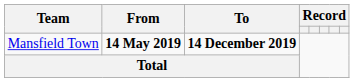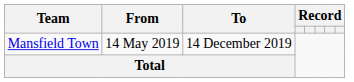Mansfield Town | From: bold -> normal
Mansfield Town | To: bold -> normal
